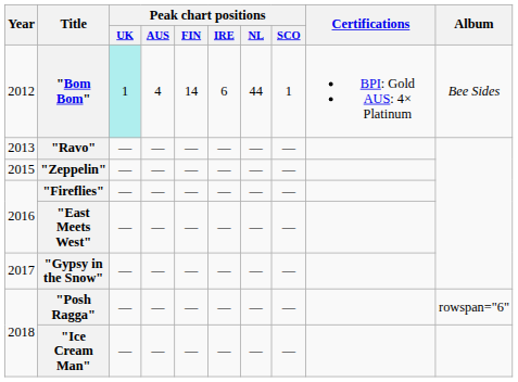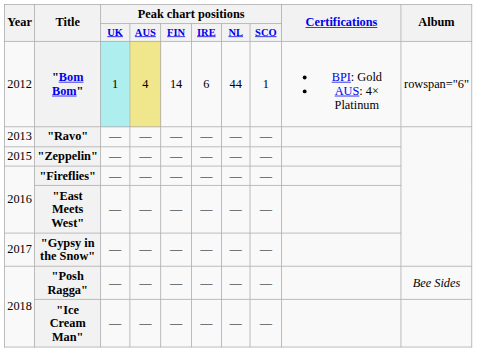"Bom Bom" | Peak chart positions / AUS: no background -> khaki background
"Bom Bom" | Album: Bee Sides -> rowspan="6"
"Posh Ragga" | Album: rowspan="6" -> Bee Sides
